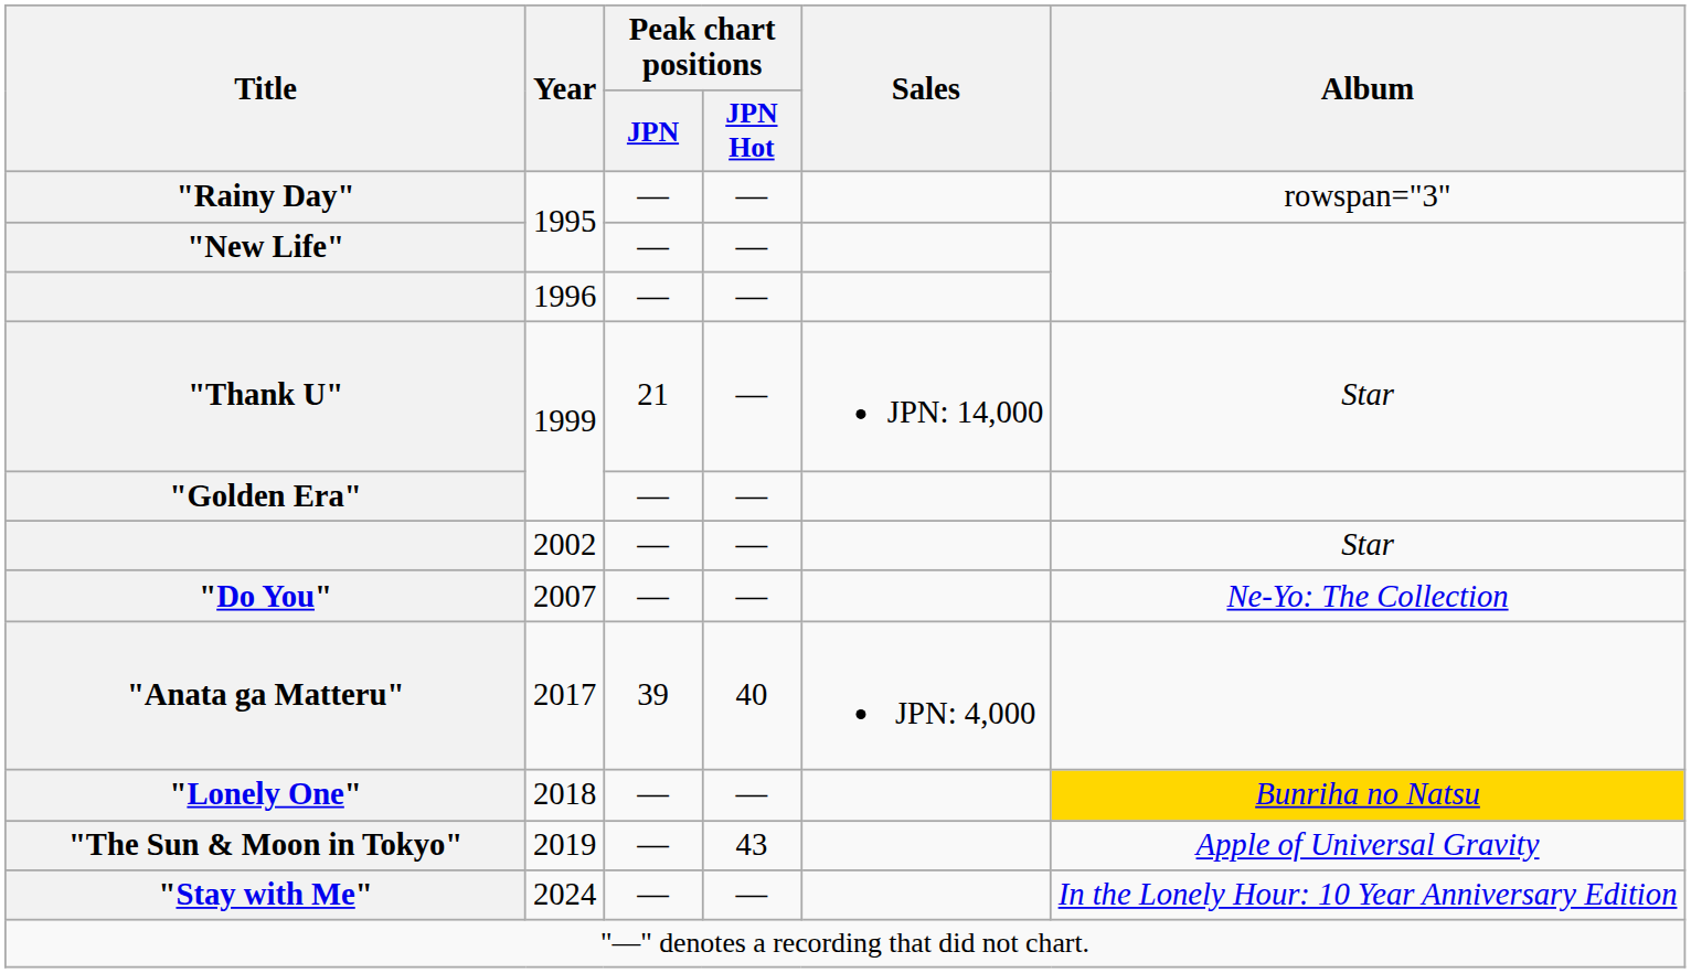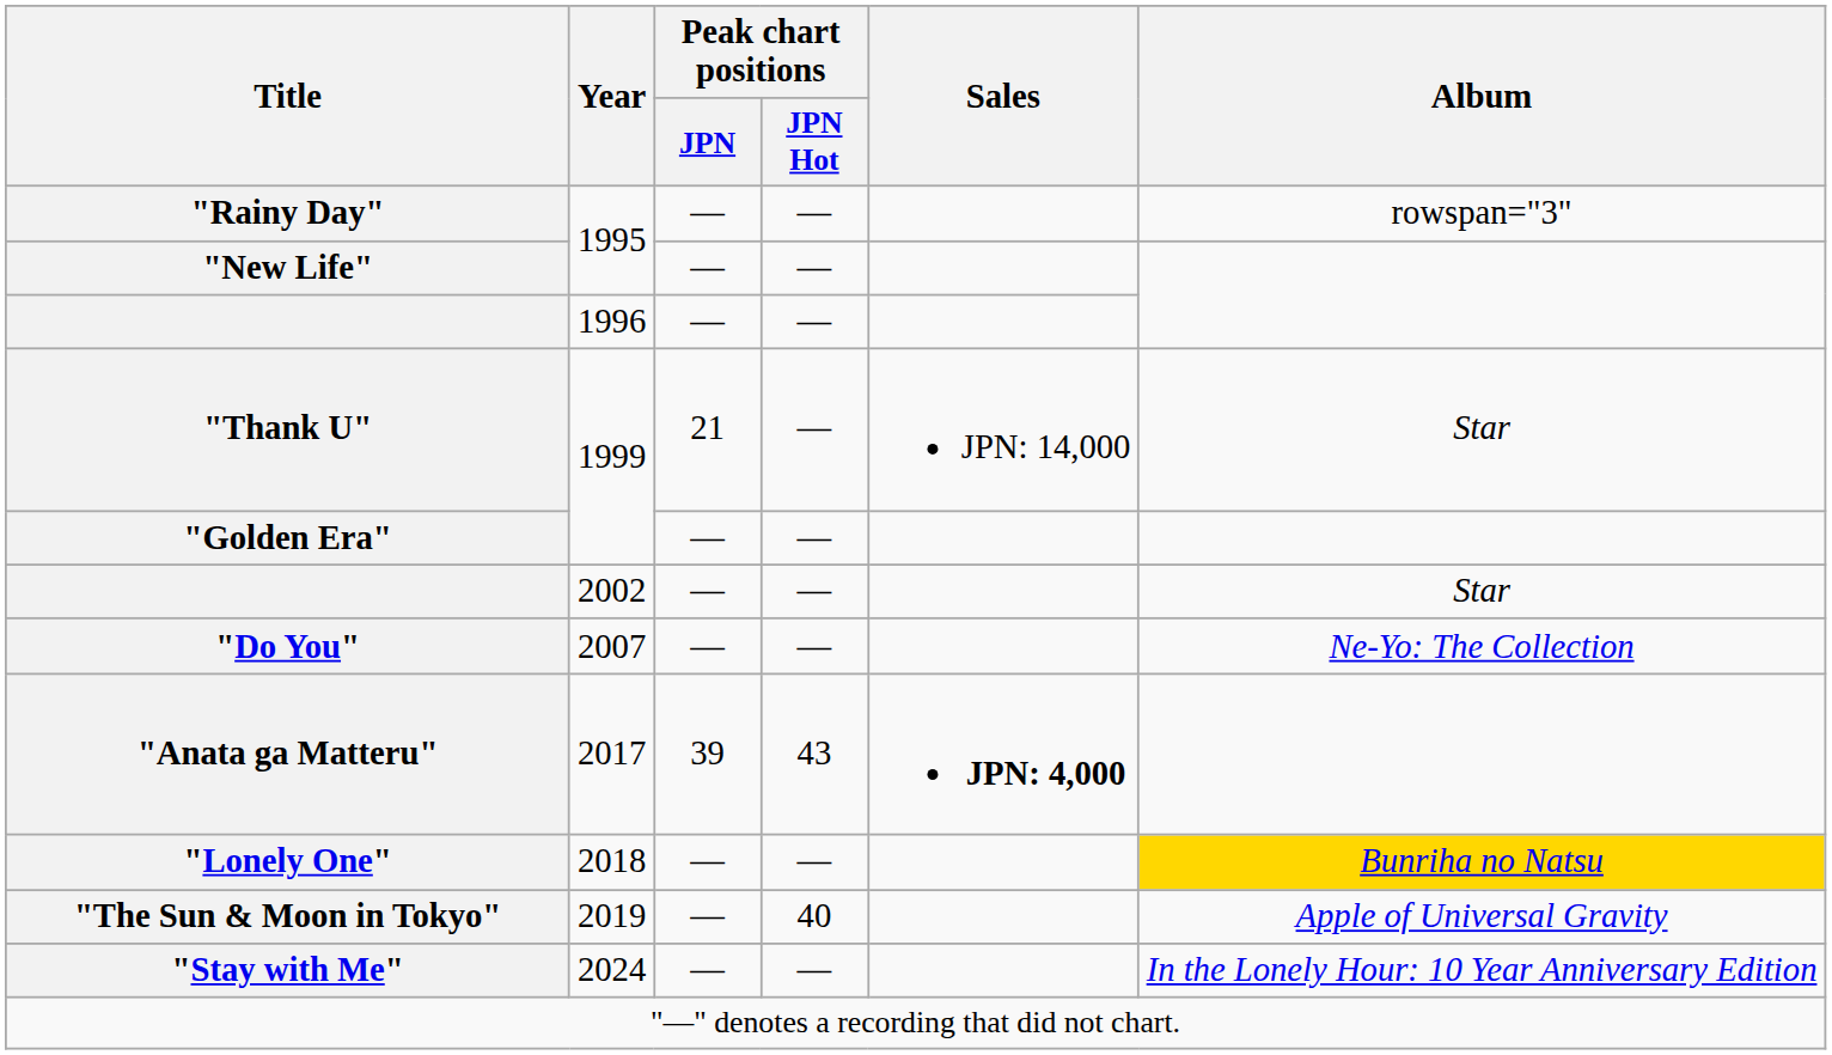"Anata ga Matteru" | Peak chart positions / JPN Hot: 40 -> 43
"Anata ga Matteru" | Sales: normal -> bold
"The Sun & Moon in Tokyo" | Peak chart positions / JPN Hot: 43 -> 40
